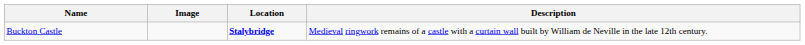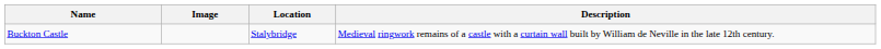Buckton Castle | Location: bold -> normal
